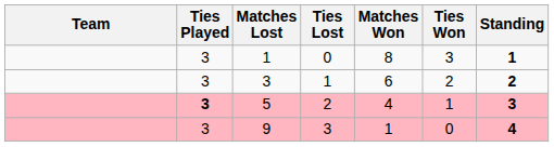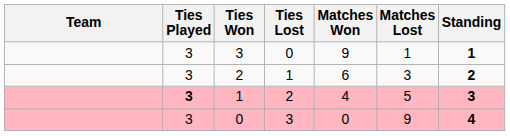columns swapped: Ties Won <-> Matches Lost
row 2 | Matches Won: 8 -> 9
row 5 | Matches Won: 1 -> 0
